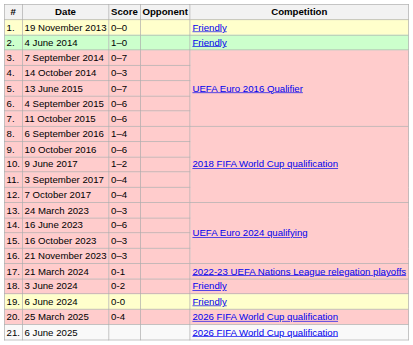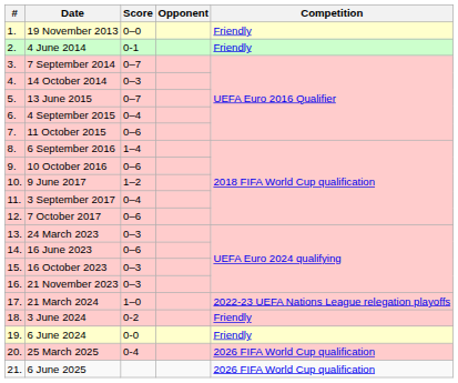4 June 2014 | Score: 1–0 -> 0-1
4 September 2015 | Score: 0–6 -> 0–4
7 October 2017 | Score: 0–4 -> 0–6
21 March 2024 | Score: 0-1 -> 1–0
